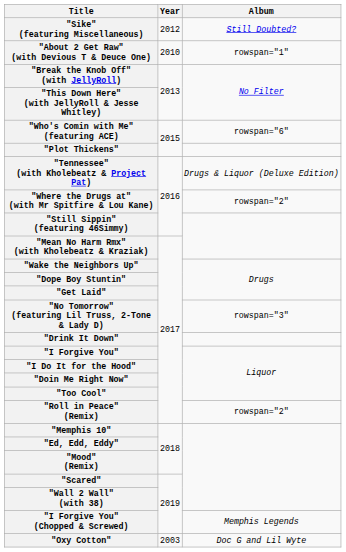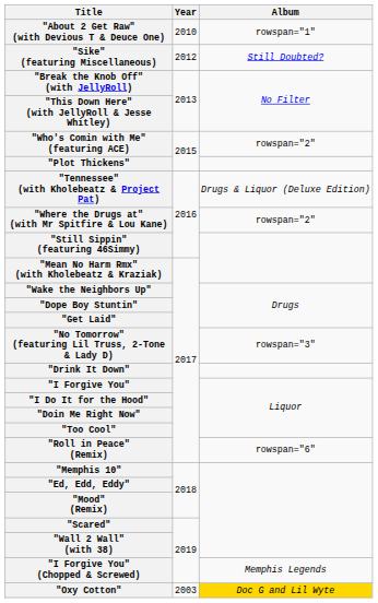rows swapped: "About 2 Get Raw" (with Devious T & Deuce One) <-> "Sike" (featuring Miscellaneous)
"Who's Comin with Me" (featuring ACE) | Album: rowspan="6" -> rowspan="2"
"Roll in Peace" (Remix) | Album: rowspan="2" -> rowspan="6"
"Oxy Cotton" | Album: no background -> gold background
